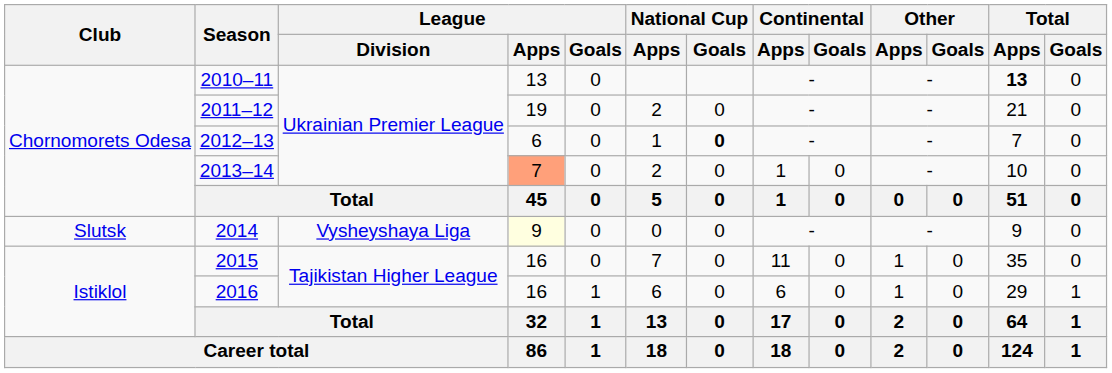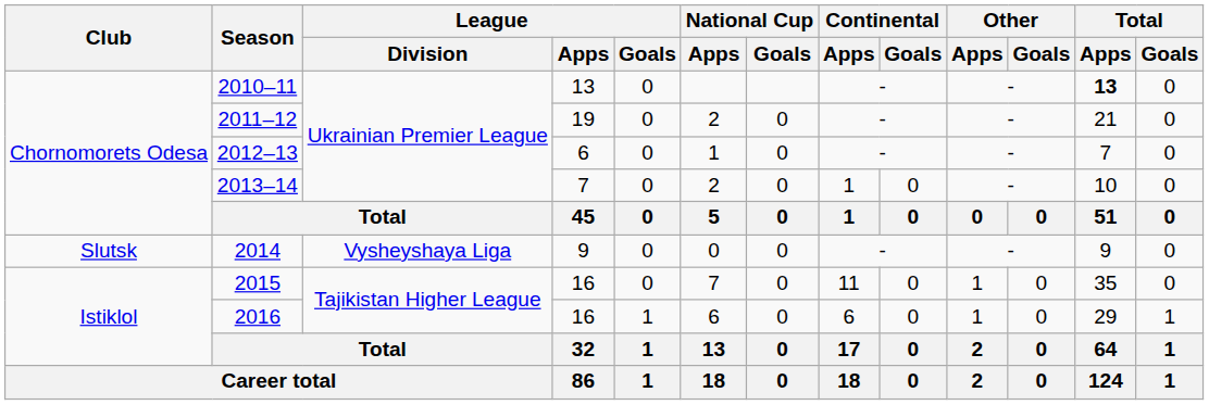2012–13 | National Cup / Goals: bold -> normal
2013–14 | League / Apps: lightsalmon background -> no background
2014 | League / Apps: lightyellow background -> no background
